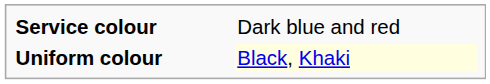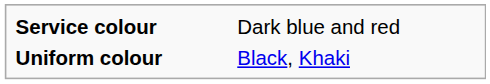Uniform colour | column 2: lightyellow background -> no background
